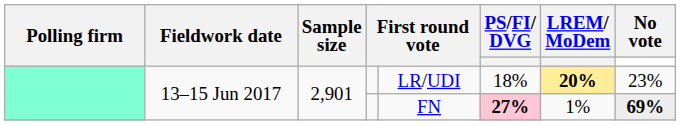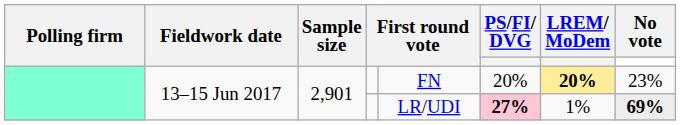row 3 | column 5: LR/UDI -> FN
row 3 | PS/FI/ DVG: 18% -> 20%
row 4 | column 5: FN -> LR/UDI
